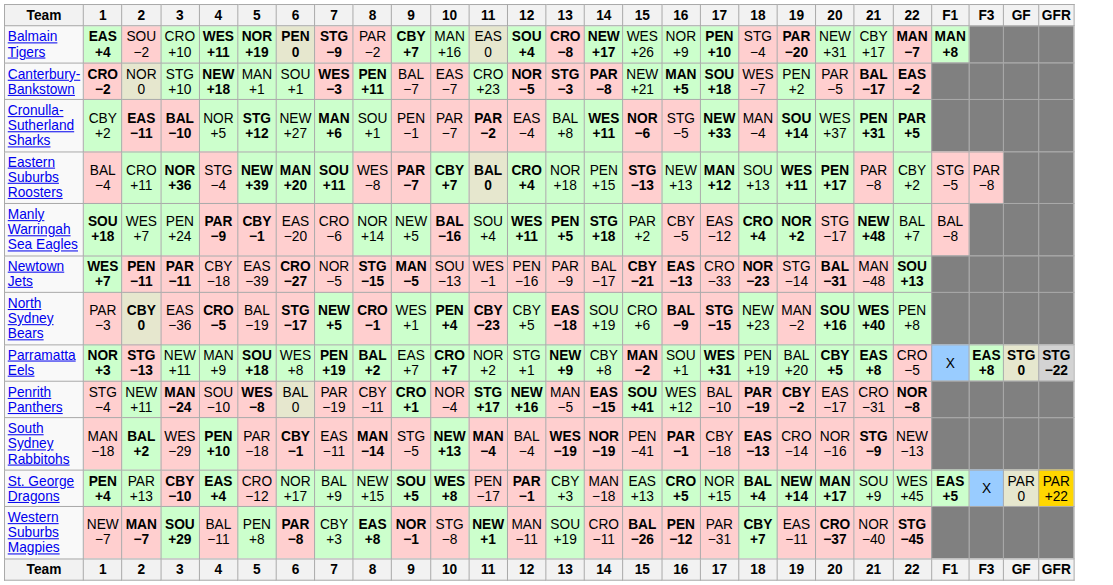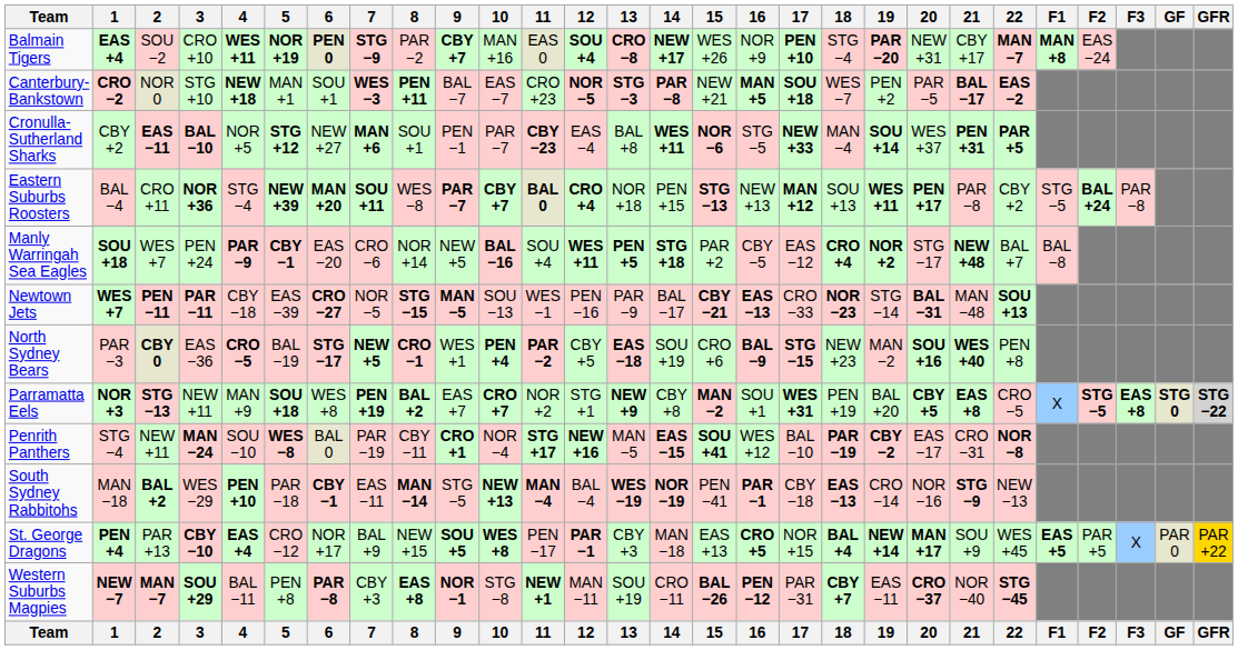+ column: F2 | EAS −24 | BAL +24 | STG −5 | PAR +5 | F2
Cronulla-Sutherland Sharks | 11: PAR −2 -> CBY −23
North Sydney Bears | 11: CBY −23 -> PAR −2
Western Suburbs Magpies | 1: normal -> bold
